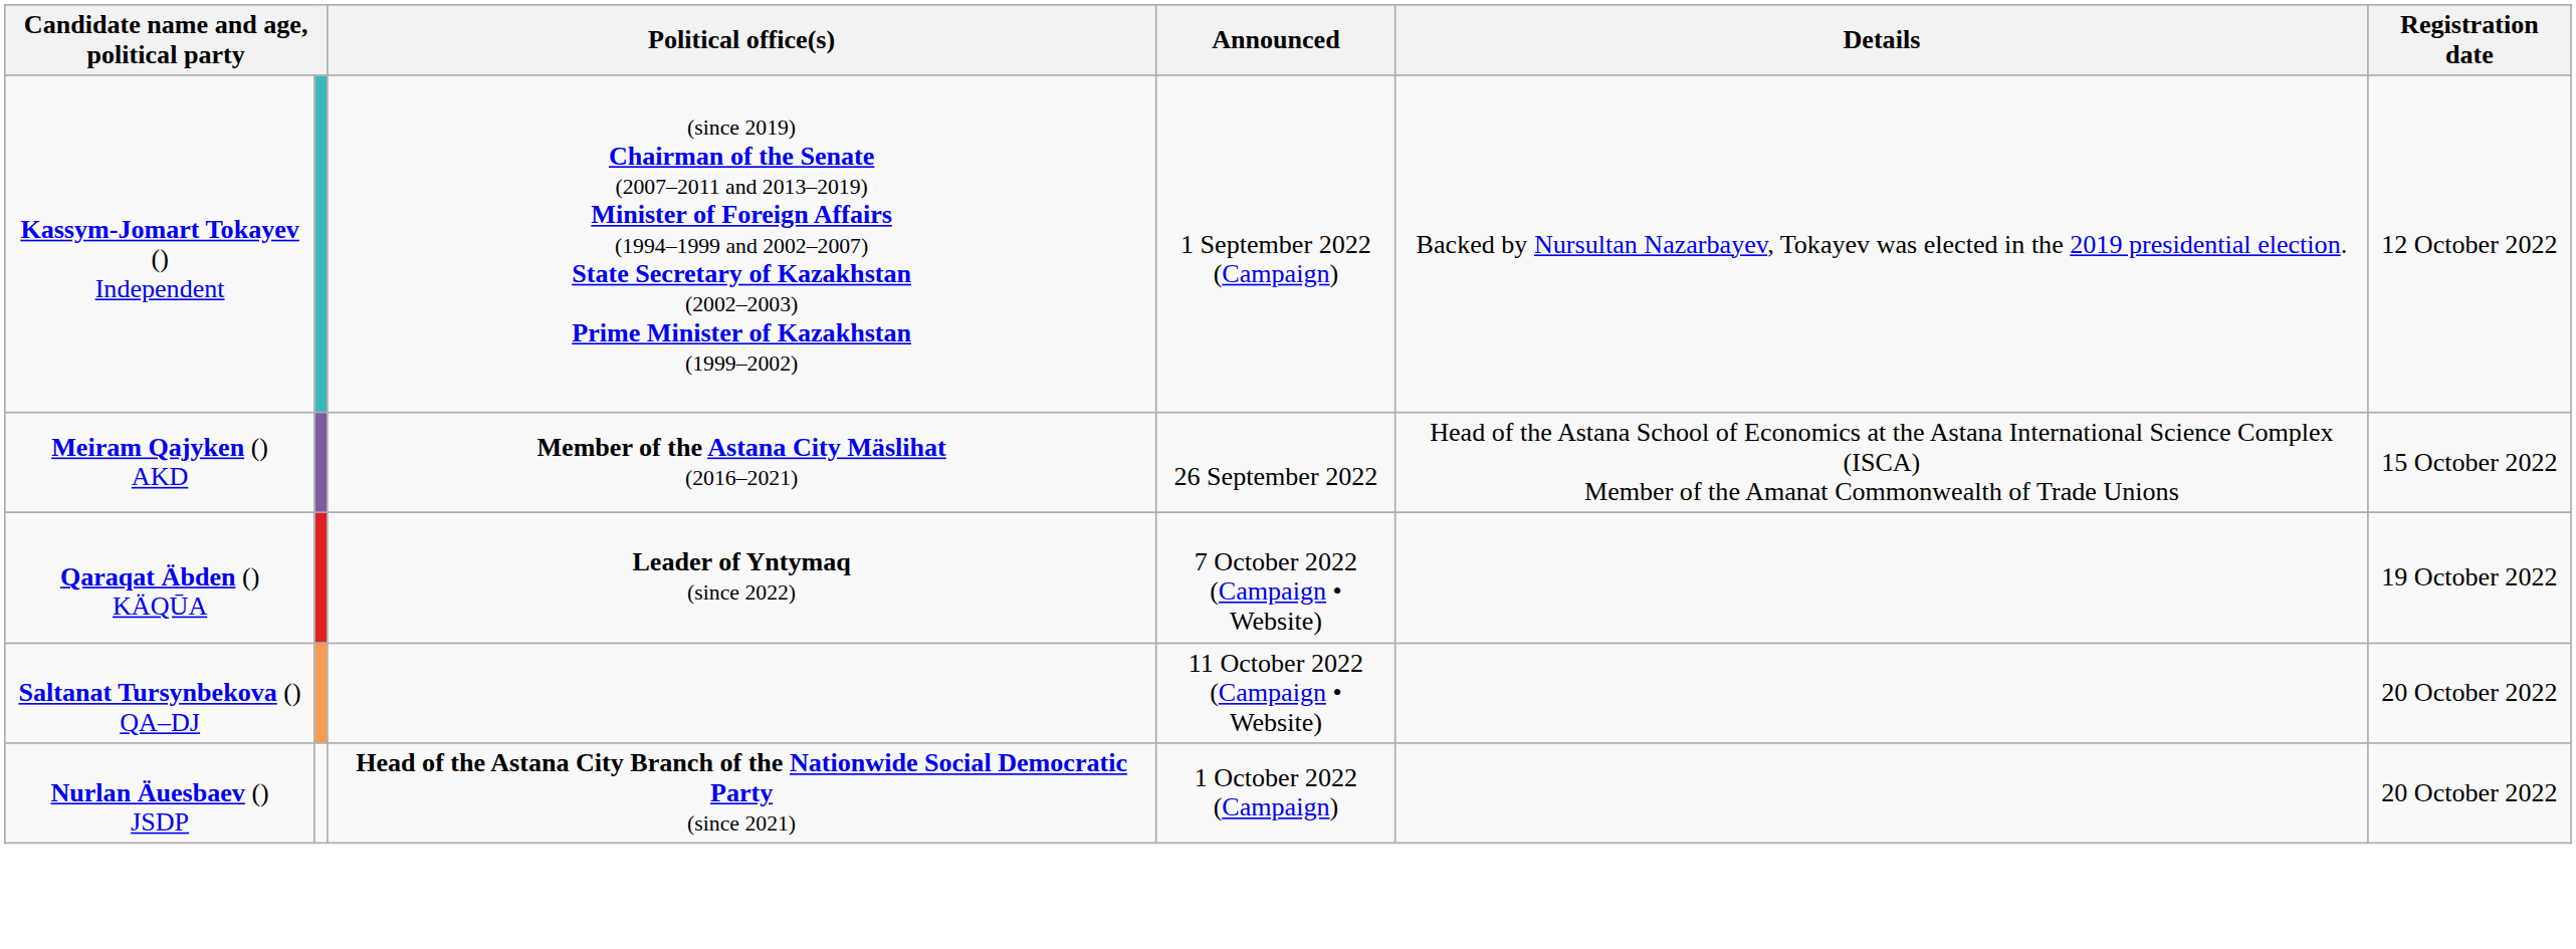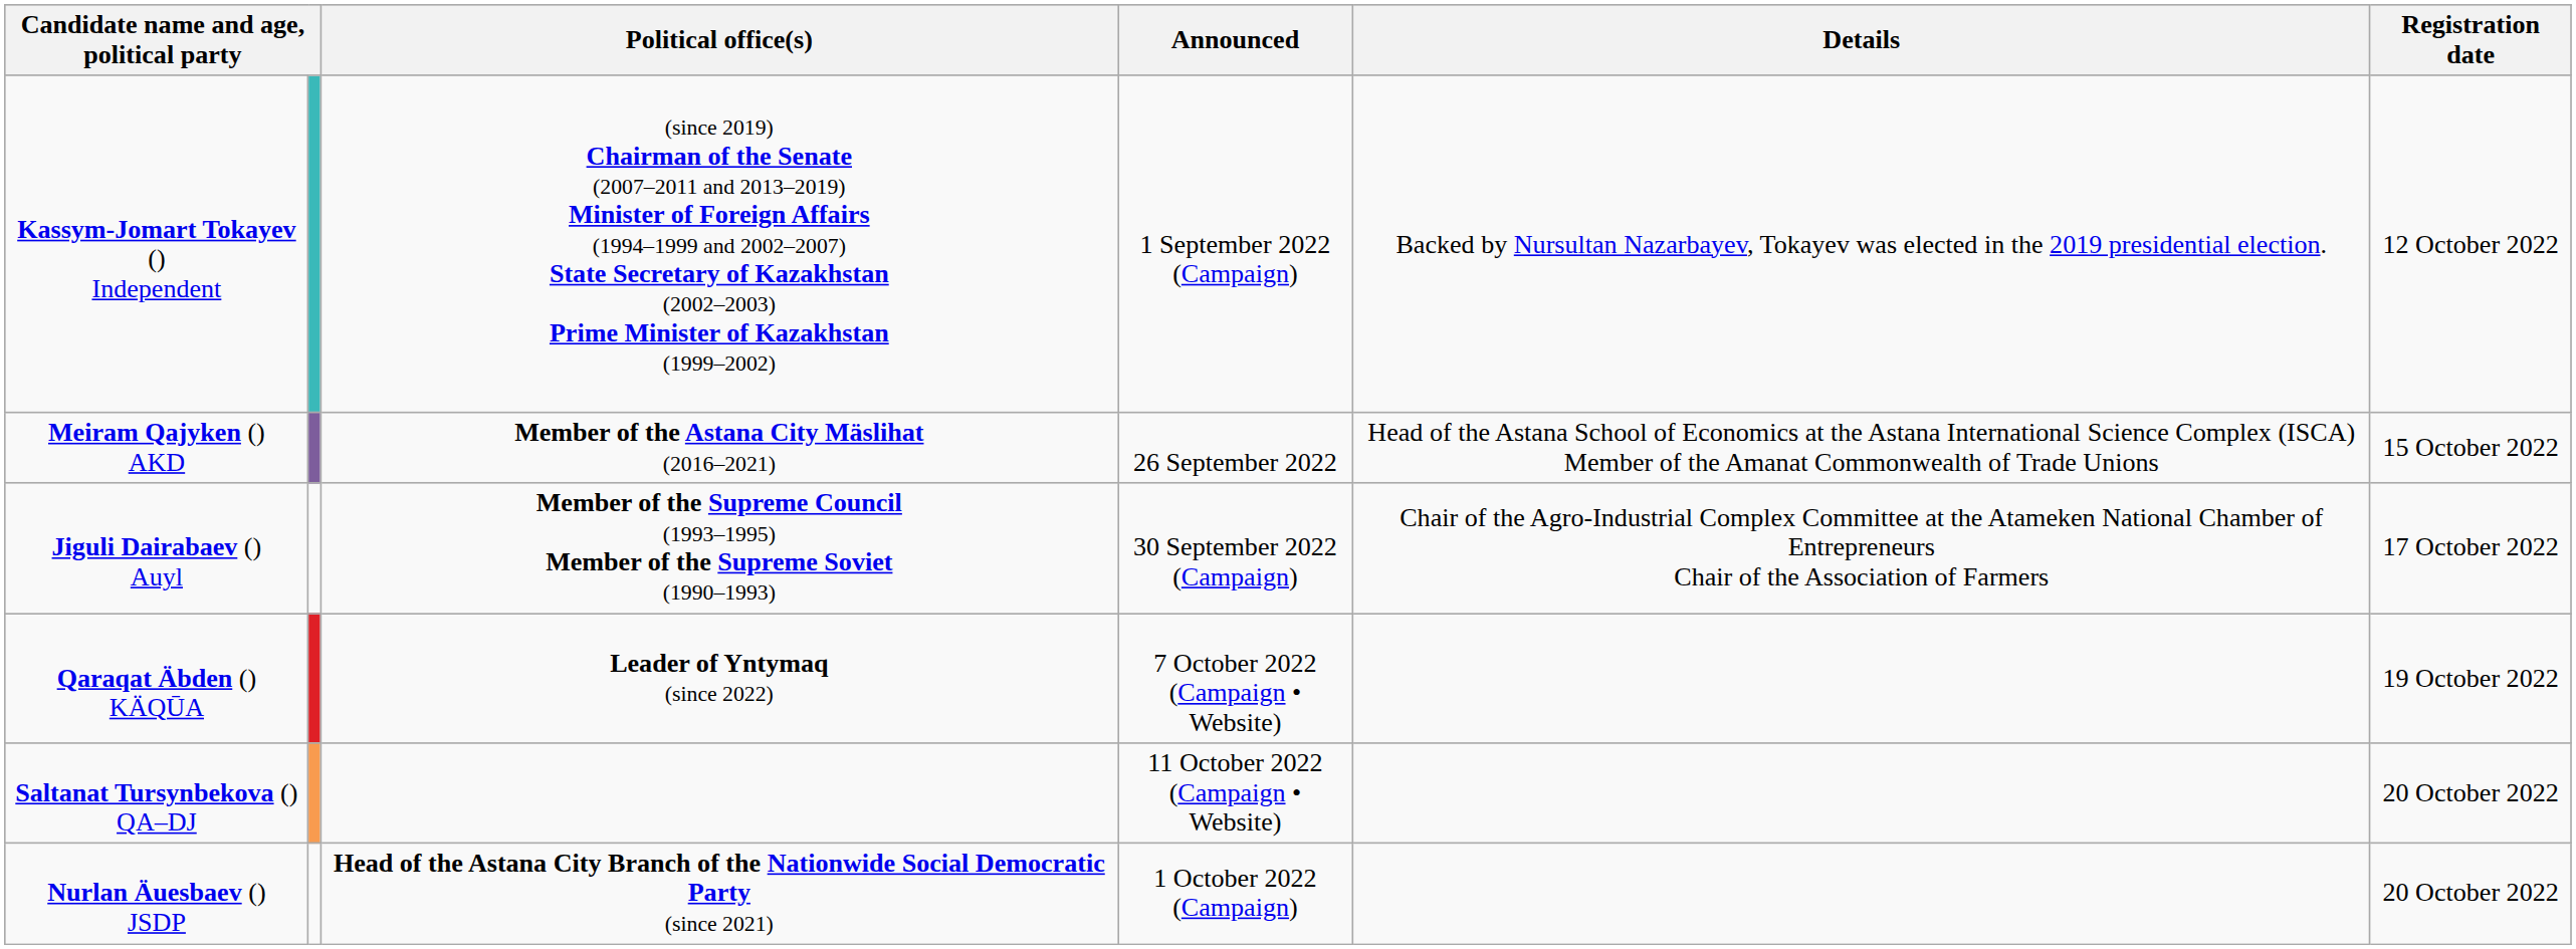+ row: Jiguli Dairabaev () Auyl | Member of the Supreme Council (1993–1995) Member of the Supreme Soviet (1990–1993) | 30 September 2022 (Campaign) | Chair of the Agro-Industrial Complex Committee at the Atameken National Chamber of Entrepreneurs Chair of the Association of Farmers | 17 October 2022
